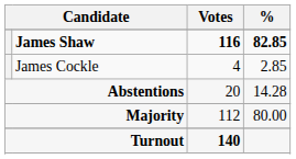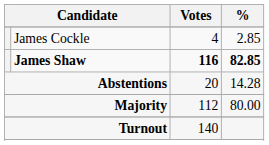rows swapped: James Shaw <-> James Cockle
Turnout | Votes: bold -> normal
